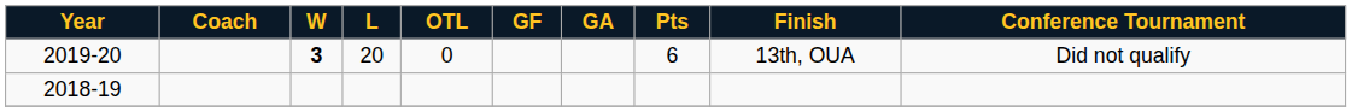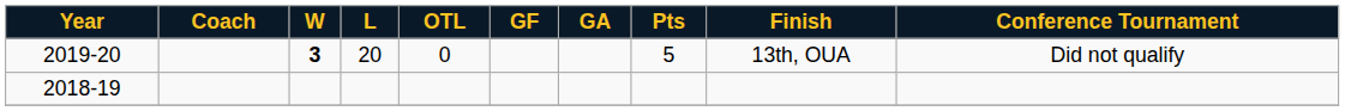2019-20 | Pts: 6 -> 5
